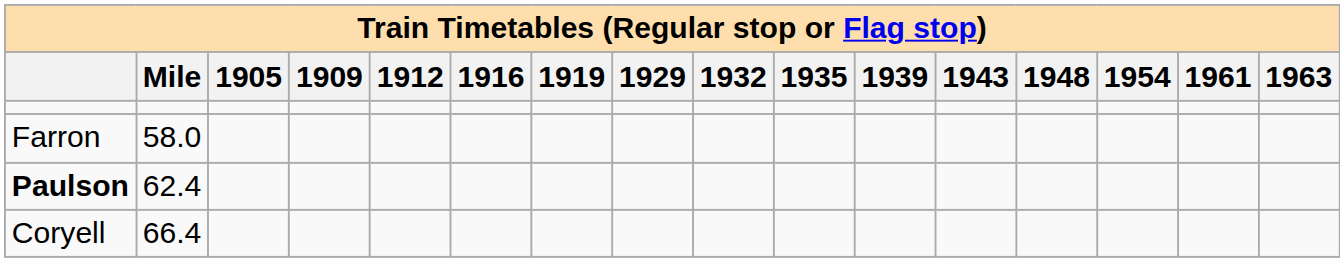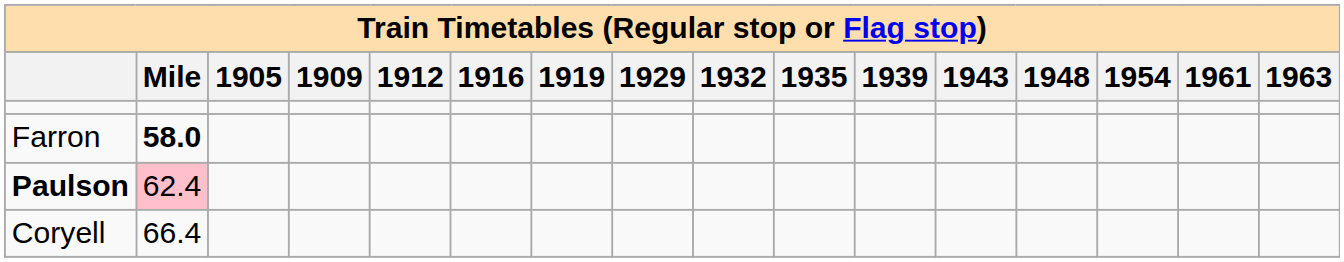Farron | Mile: normal -> bold
Paulson | Mile: no background -> pink background
